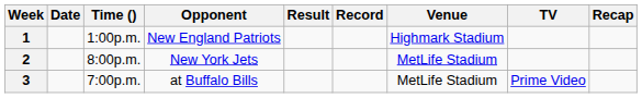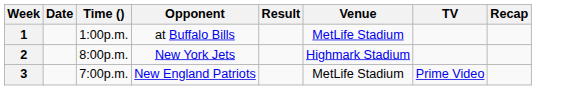- column: Record
1 | Opponent: New England Patriots -> at Buffalo Bills
1 | Venue: Highmark Stadium -> MetLife Stadium
2 | Venue: MetLife Stadium -> Highmark Stadium
3 | Opponent: at Buffalo Bills -> New England Patriots
